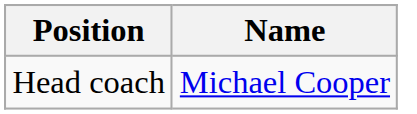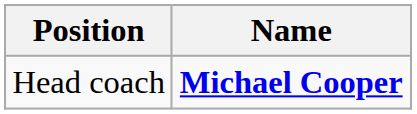Head coach | Name: normal -> bold
